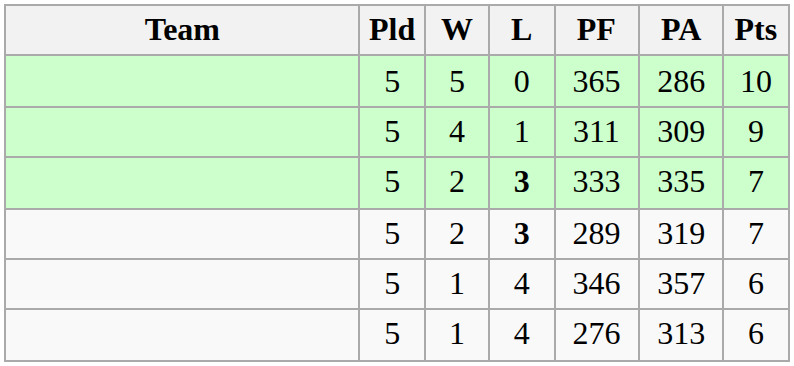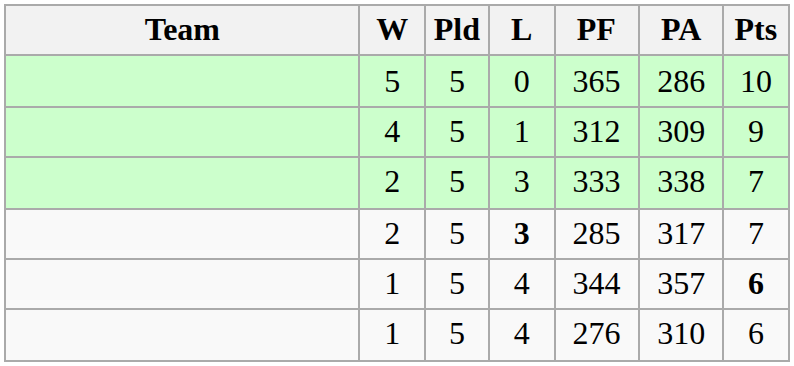columns swapped: Pld <-> W
row 3 | PF: 311 -> 312
row 4 | L: bold -> normal
row 4 | PA: 335 -> 338
row 5 | PF: 289 -> 285
row 5 | PA: 319 -> 317
row 6 | PF: 346 -> 344
row 6 | Pts: normal -> bold
row 7 | PA: 313 -> 310
